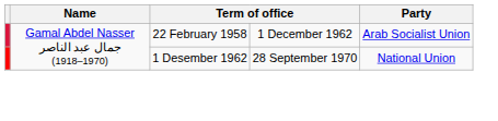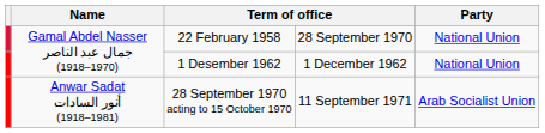22 February 1958 | column 4: 1 December 1962 -> 28 September 1970
22 February 1958 | Party: Arab Socialist Union -> National Union
1 Desember 1962 | column 4: 28 September 1970 -> 1 December 1962
+ row: Anwar Sadat أنور السادات (1918–1981) | 28 September 1970 acting to 15 October 1970 | 11 September 1971 | Arab Socialist Union
